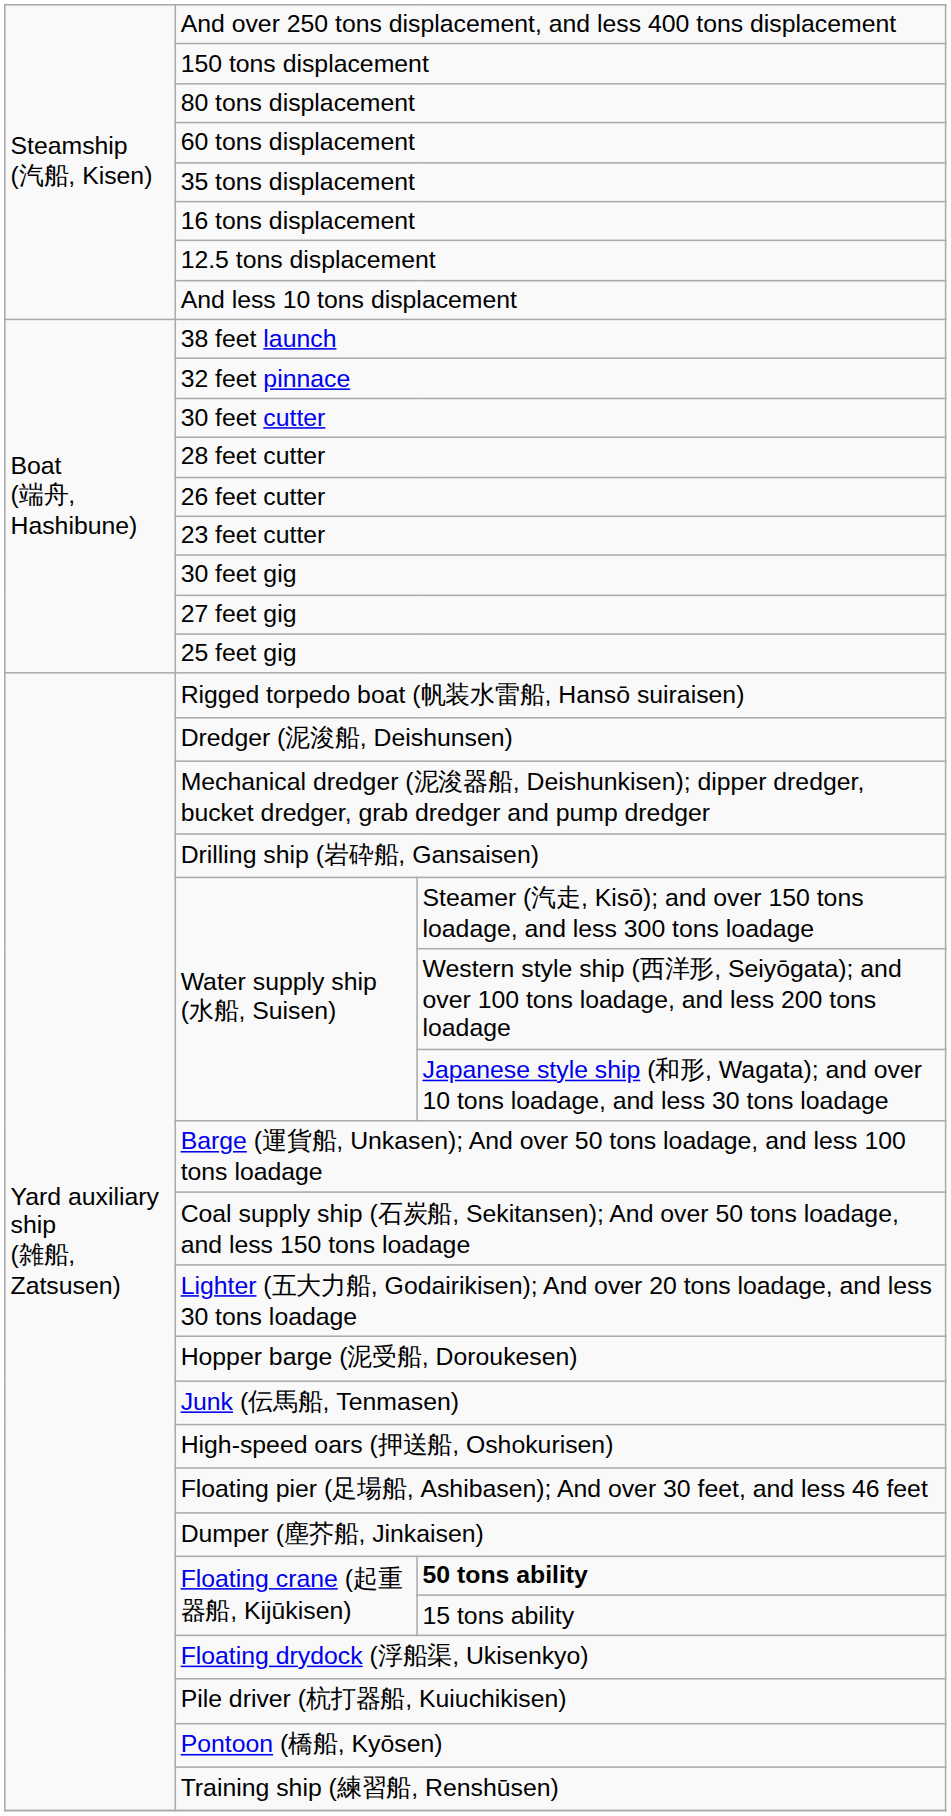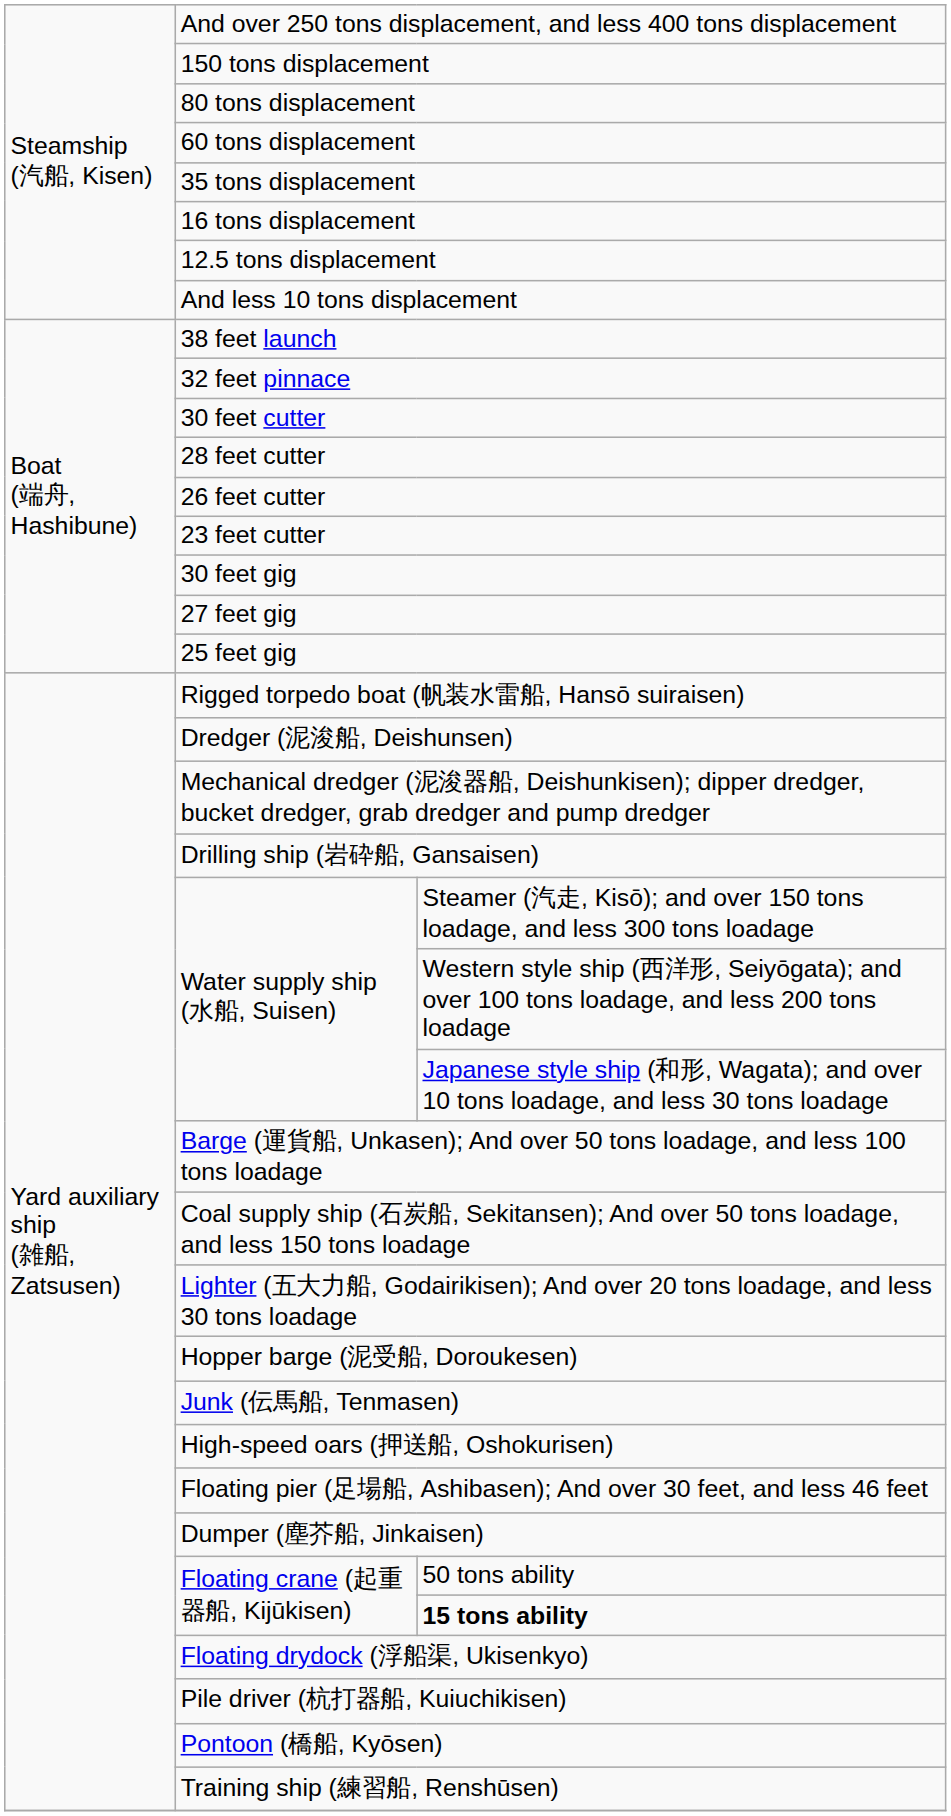50 tons ability | column 3: bold -> normal
15 tons ability | column 3: normal -> bold
